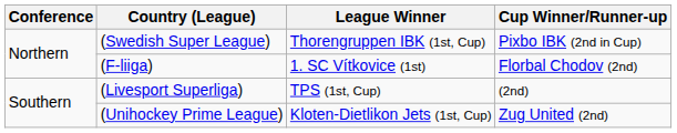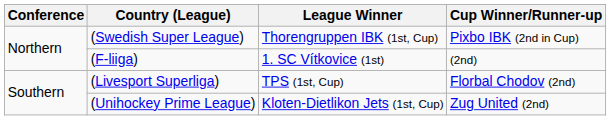(F-liiga) | Cup Winner/Runner-up: Florbal Chodov (2nd) -> (2nd)
(Livesport Superliga) | Cup Winner/Runner-up: (2nd) -> Florbal Chodov (2nd)
